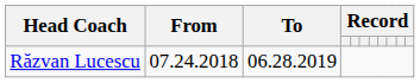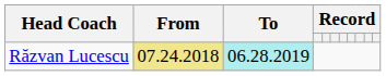Răzvan Lucescu | From: no background -> khaki background
Răzvan Lucescu | To: no background -> paleturquoise background
